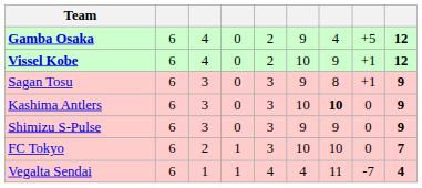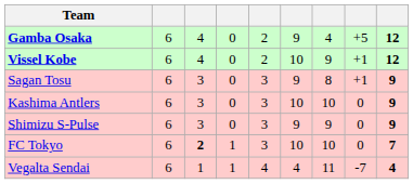Kashima Antlers | column 7: bold -> normal
FC Tokyo | column 3: normal -> bold
